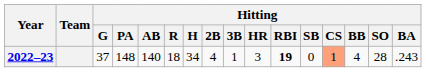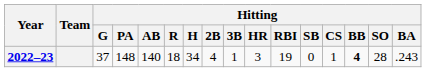2022–23 | Hitting / RBI: bold -> normal
2022–23 | Hitting / CS: lightsalmon background -> no background
2022–23 | Hitting / BB: normal -> bold
